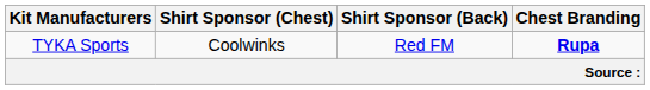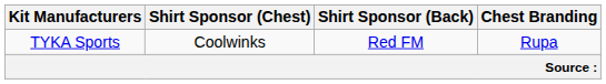TYKA Sports | Chest Branding: bold -> normal
